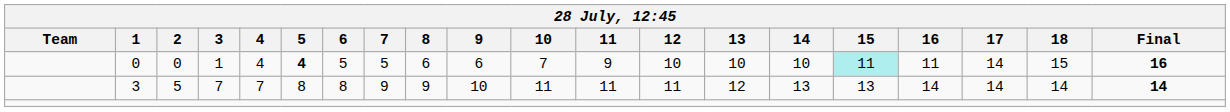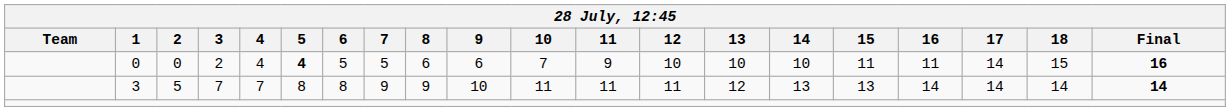row 3 | 3: 1 -> 2
row 3 | 15: paleturquoise background -> no background
